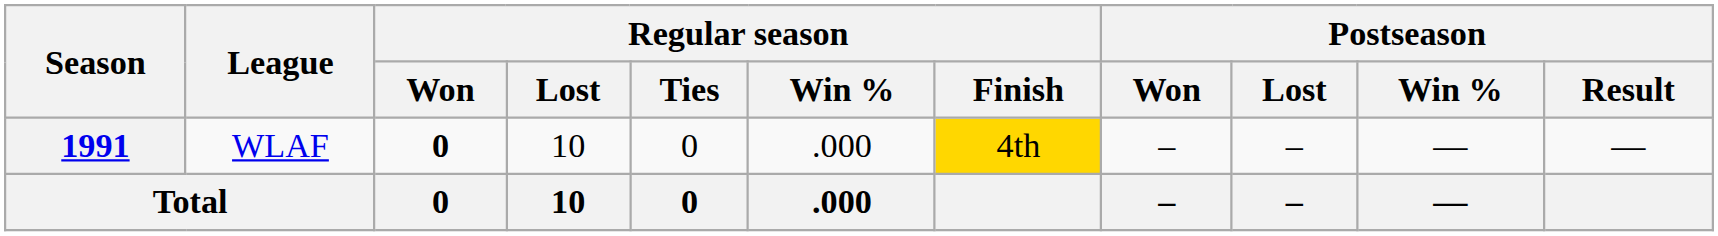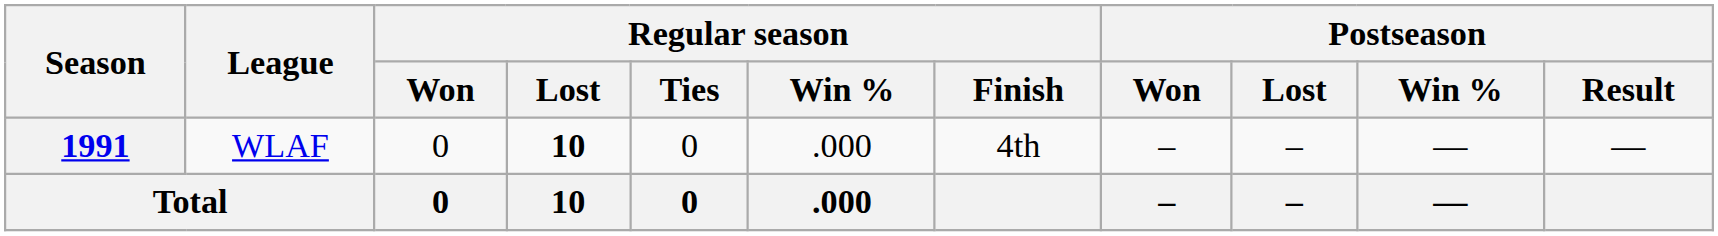1991 | Regular season / Won: bold -> normal
1991 | Regular season / Lost: normal -> bold
1991 | Regular season / Finish: gold background -> no background
